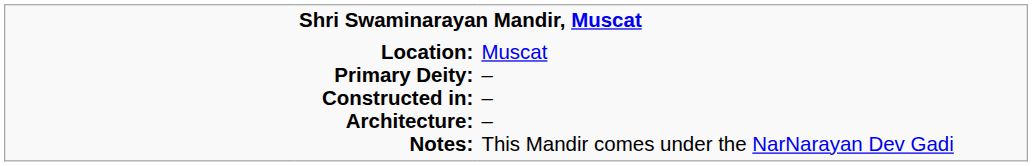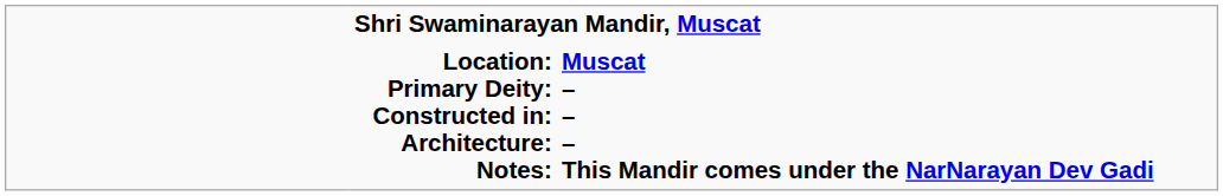row 2 | column 3: normal -> bold
